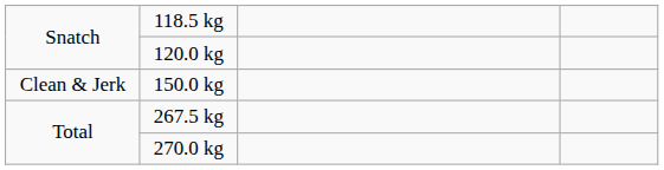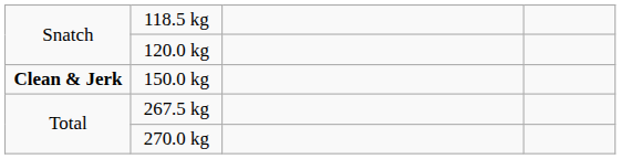150.0 kg | column 1: normal -> bold
